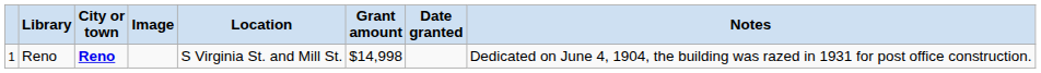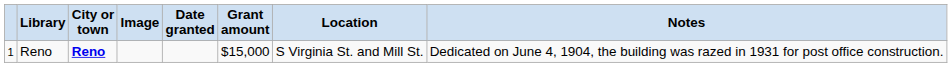columns swapped: Date granted <-> Location
row 2 | Grant amount: $14,998 -> $15,000
